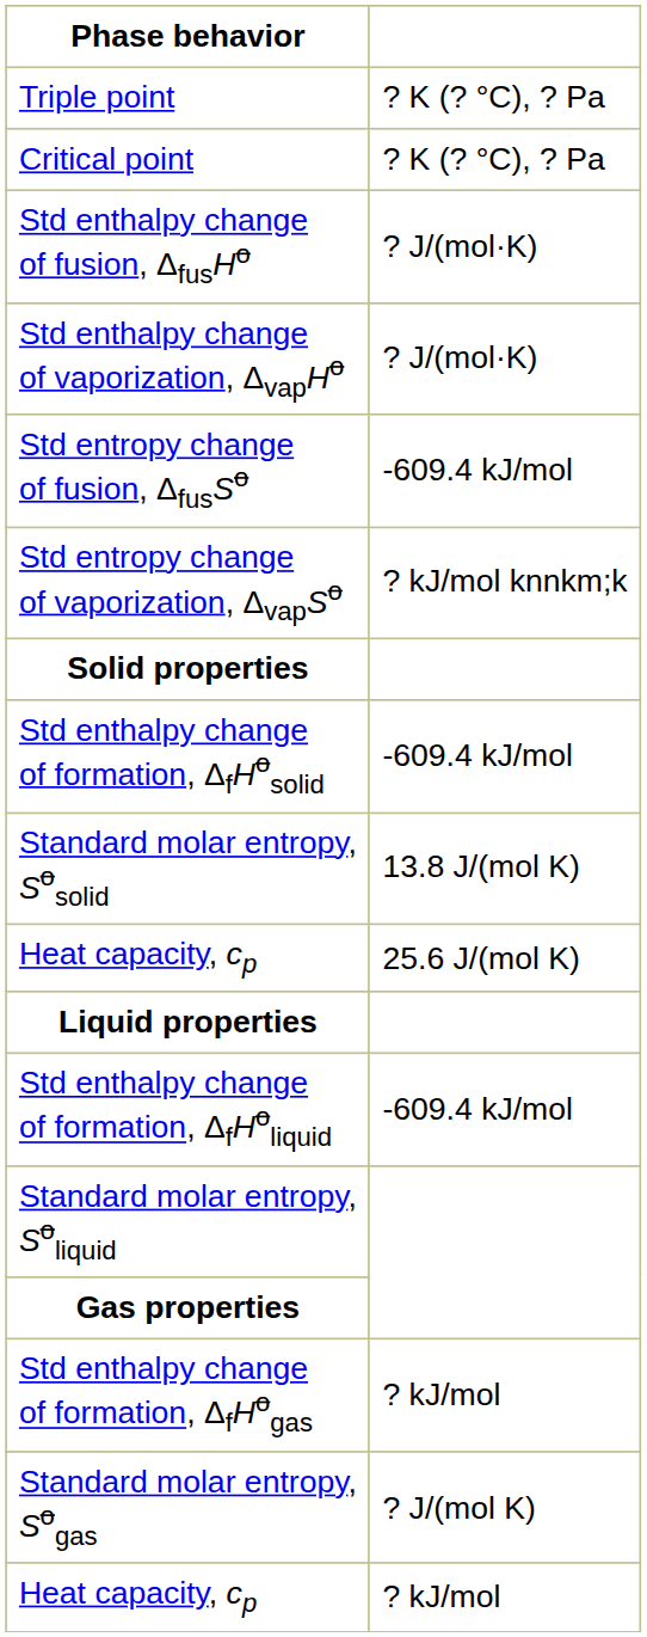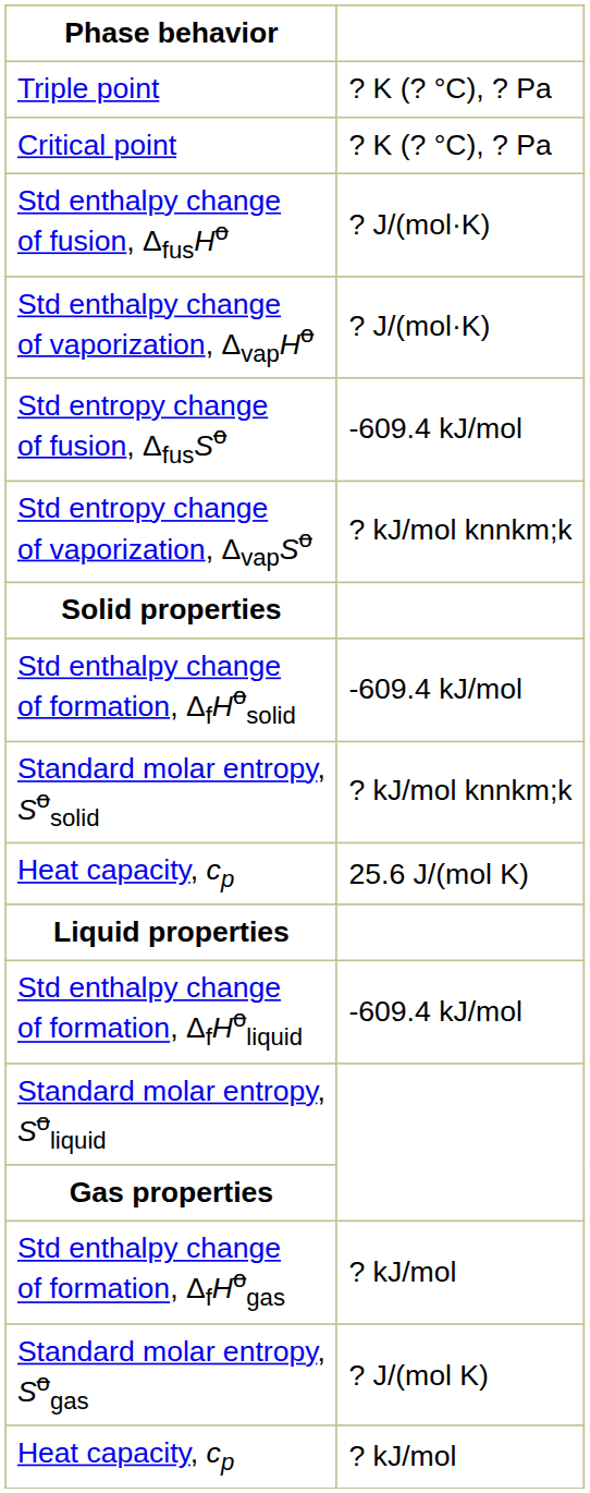row 10 | column 2: 13.8 J/(mol K) -> ? kJ/mol knnkm;k
